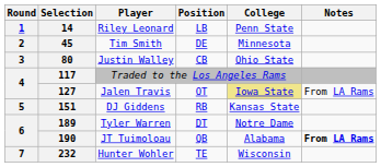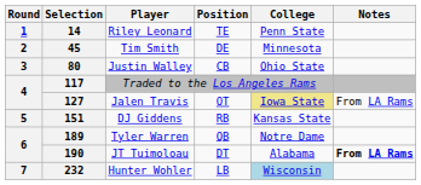14 | Position: LB -> TE
189 | Position: DT -> QB
190 | Position: QB -> DT
232 | Position: TE -> LB
232 | College: no background -> lightblue background
